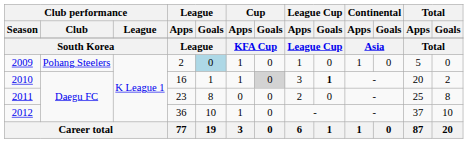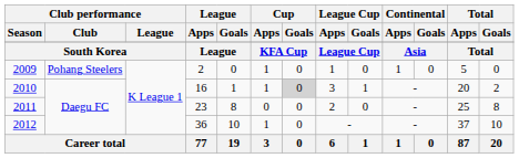2009 | League / Goals: lightblue background -> no background
2010 | League Cup / Goals: bold -> normal
